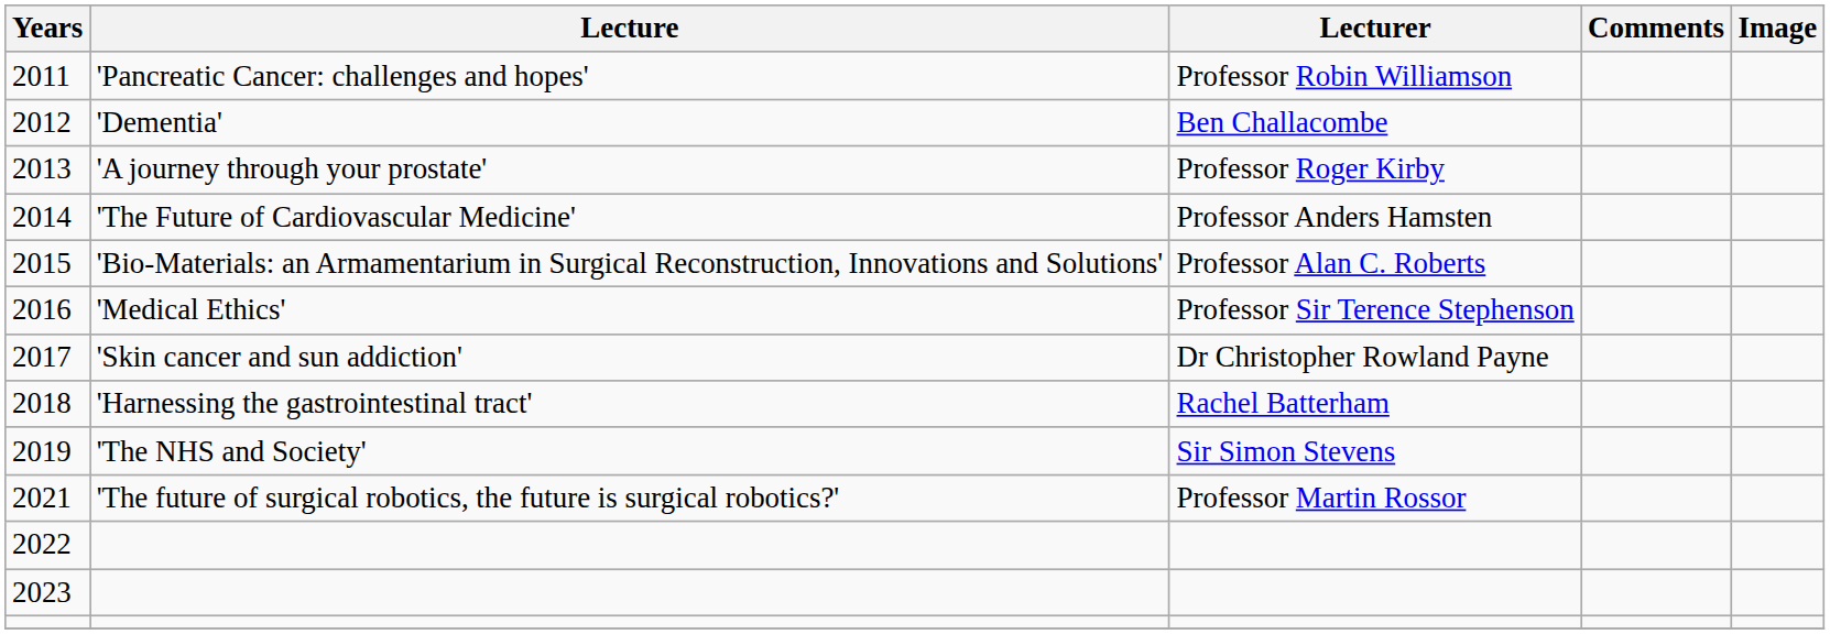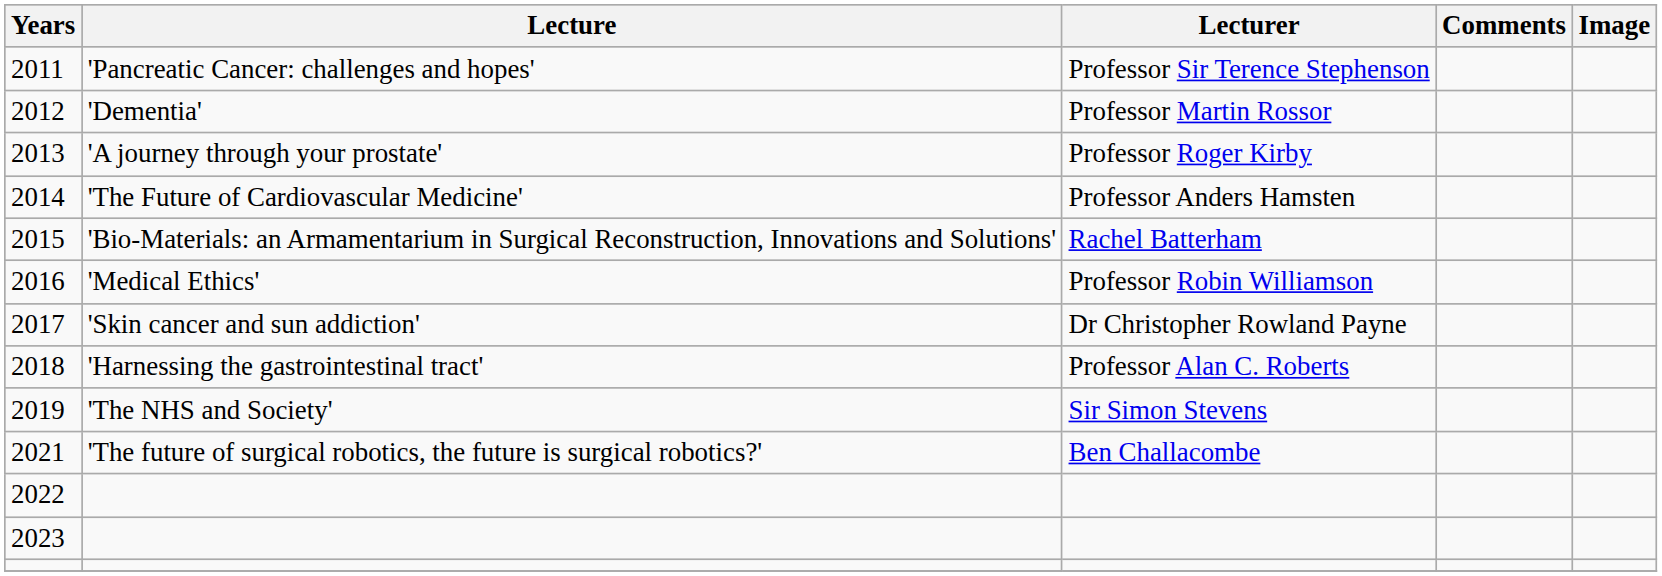2011 | Lecturer: Professor Robin Williamson -> Professor Sir Terence Stephenson
2012 | Lecturer: Ben Challacombe -> Professor Martin Rossor
2015 | Lecturer: Professor Alan C. Roberts -> Rachel Batterham
2016 | Lecturer: Professor Sir Terence Stephenson -> Professor Robin Williamson
2018 | Lecturer: Rachel Batterham -> Professor Alan C. Roberts
2021 | Lecturer: Professor Martin Rossor -> Ben Challacombe
